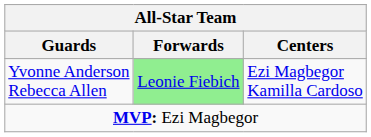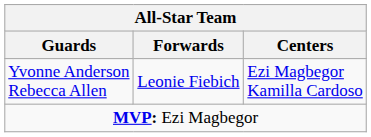Yvonne Anderson Rebecca Allen | Forwards: lightgreen background -> no background
